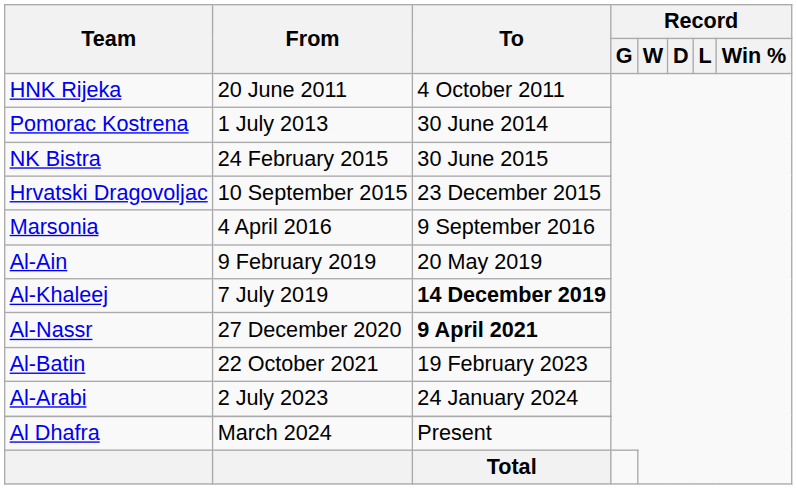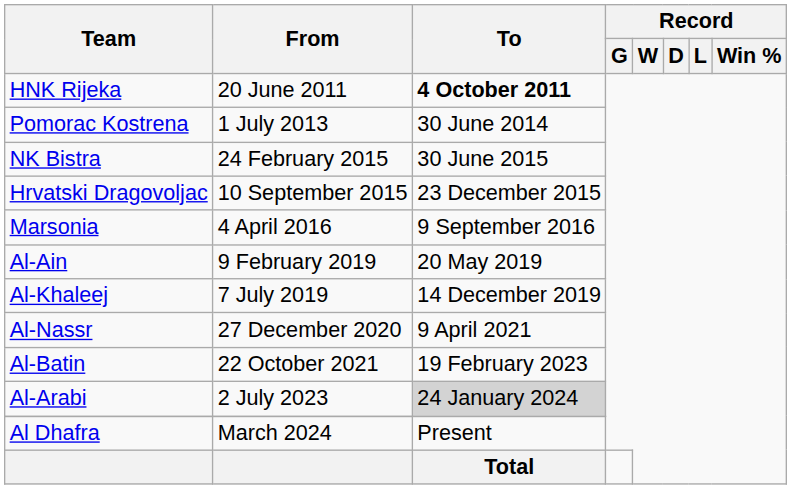HNK Rijeka | To: normal -> bold
Al-Khaleej | To: bold -> normal
Al-Nassr | To: bold -> normal
Al-Arabi | To: no background -> lightgrey background
